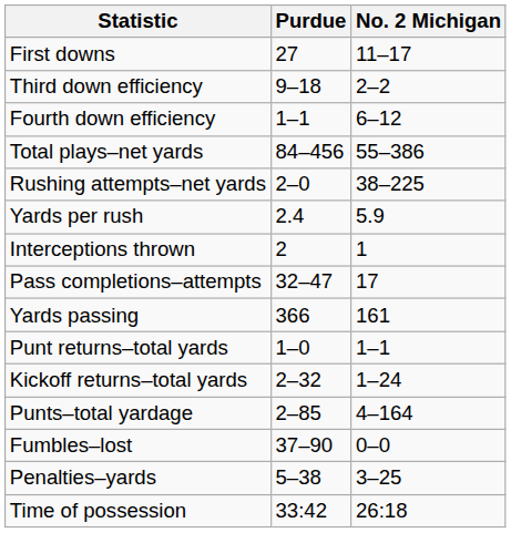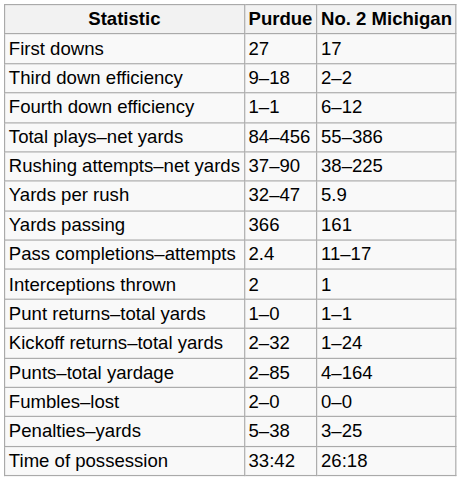First downs | No. 2 Michigan: 11–17 -> 17
Rushing attempts–net yards | Purdue: 2–0 -> 37–90
Yards per rush | Purdue: 2.4 -> 32–47
rows swapped: Yards passing <-> Interceptions thrown
Pass completions–attempts | Purdue: 32–47 -> 2.4
Pass completions–attempts | No. 2 Michigan: 17 -> 11–17
Fumbles–lost | Purdue: 37–90 -> 2–0
